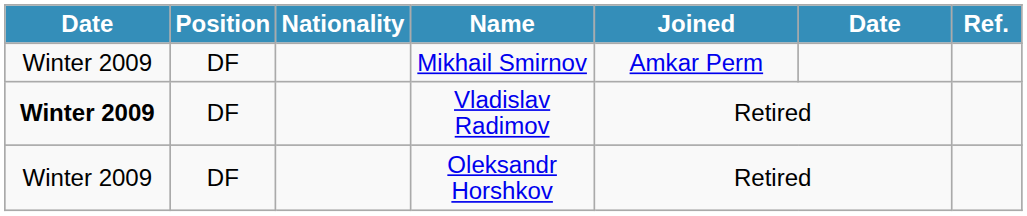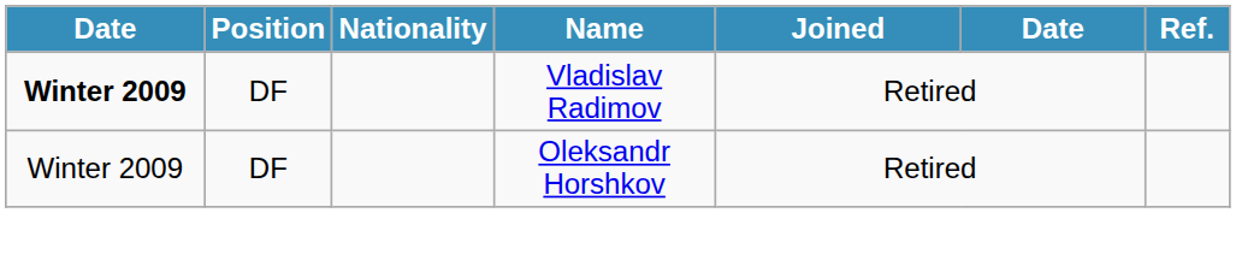- row: Winter 2009 | DF | Mikhail Smirnov | Amkar Perm
